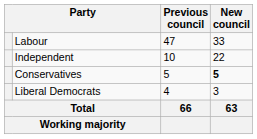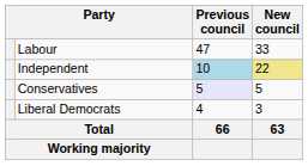Independent | Previous council: no background -> lightblue background
Independent | New council: no background -> khaki background
Conservatives | Previous council: no background -> lavender background
Conservatives | New council: bold -> normal
